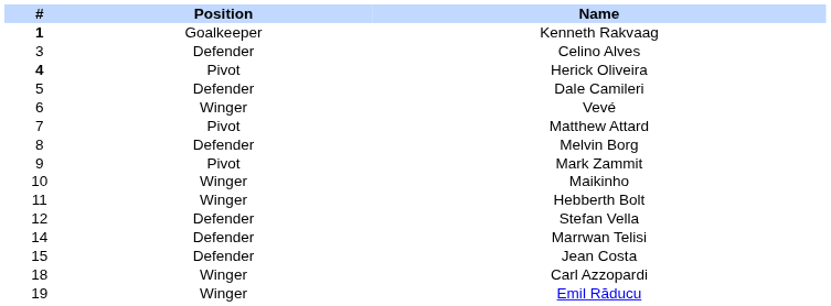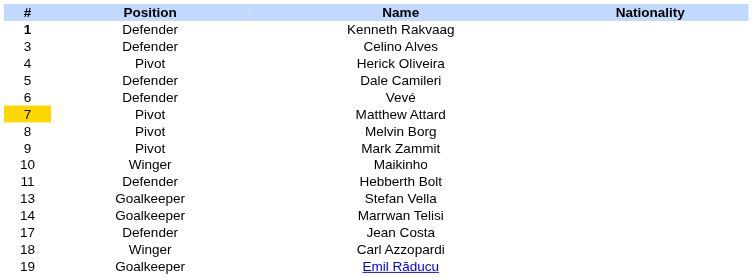+ column: Nationality
Kenneth Rakvaag | Position: Goalkeeper -> Defender
Herick Oliveira | #: bold -> normal
Vevé | Position: Winger -> Defender
Matthew Attard | #: no background -> gold background
Melvin Borg | Position: Defender -> Pivot
Hebberth Bolt | Position: Winger -> Defender
Stefan Vella | #: 12 -> 13
Stefan Vella | Position: Defender -> Goalkeeper
Marrwan Telisi | Position: Defender -> Goalkeeper
Jean Costa | #: 15 -> 17
Emil Răducu | Position: Winger -> Goalkeeper
